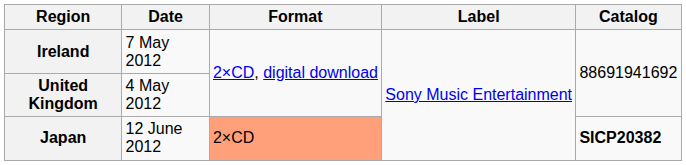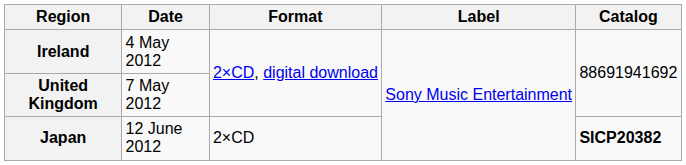Ireland | Date: 7 May 2012 -> 4 May 2012
United Kingdom | Date: 4 May 2012 -> 7 May 2012
Japan | Format: lightsalmon background -> no background
